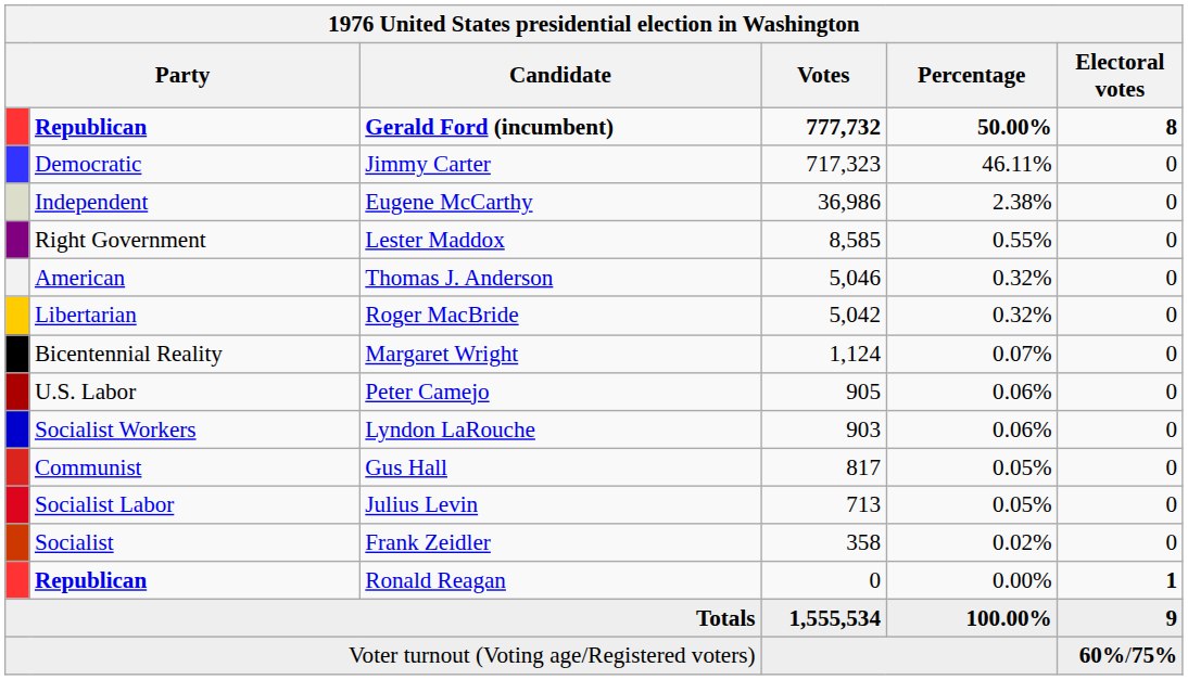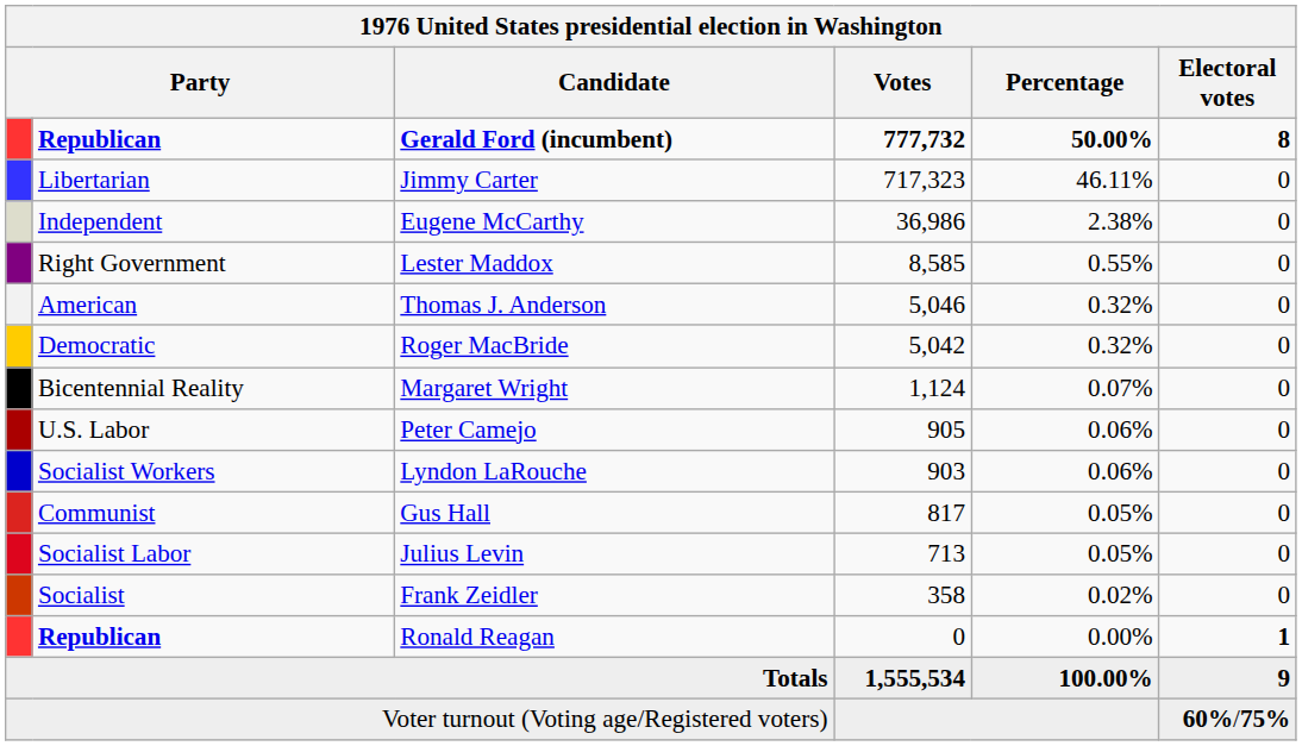Jimmy Carter | column 2: Democratic -> Libertarian
Roger MacBride | column 2: Libertarian -> Democratic
